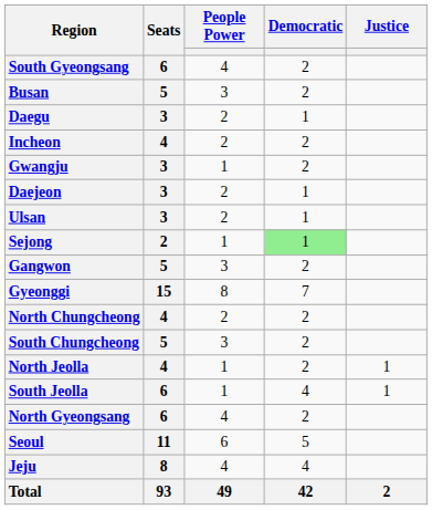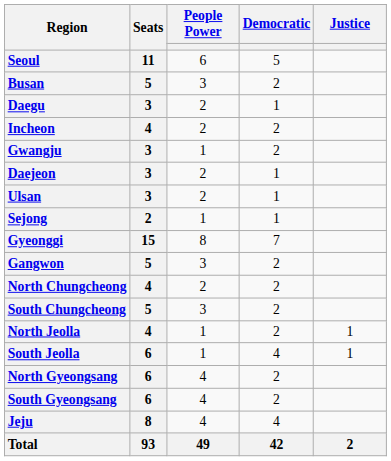rows swapped: Seoul <-> South Gyeongsang
Sejong | Democratic: lightgreen background -> no background
rows swapped: Gyeonggi <-> Gangwon
